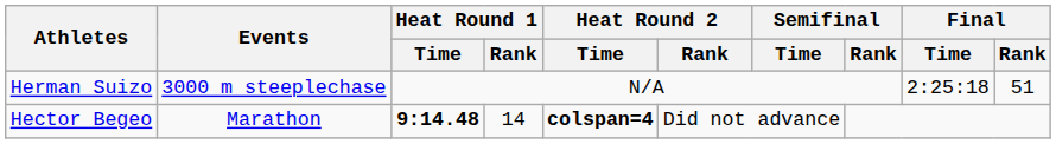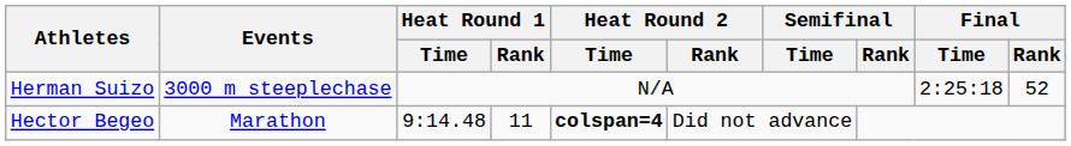Herman Suizo | Final / Rank: 51 -> 52
Hector Begeo | Heat Round 1 / Time: bold -> normal
Hector Begeo | Heat Round 1 / Rank: 14 -> 11
